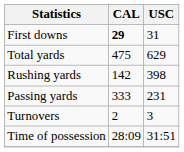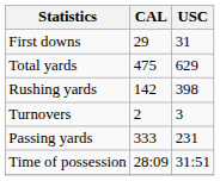First downs | CAL: bold -> normal
rows swapped: Passing yards <-> Turnovers
